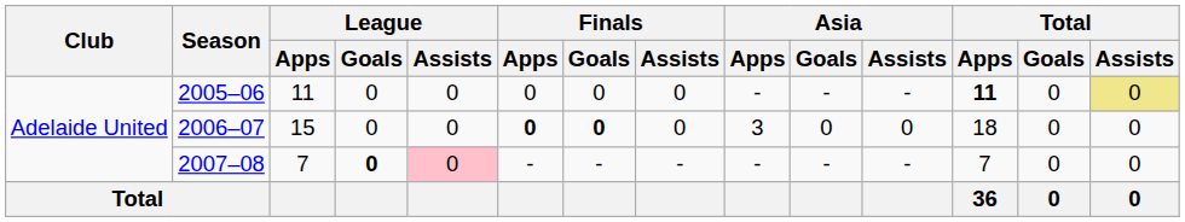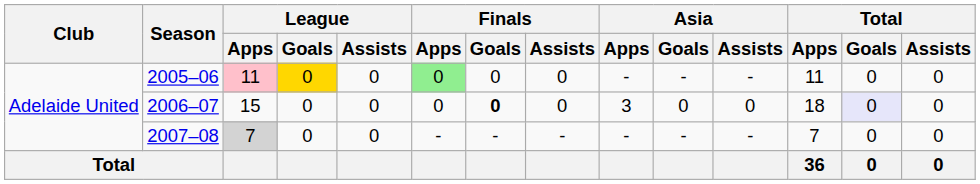2005–06 | League / Apps: no background -> pink background
2005–06 | League / Goals: no background -> gold background
2005–06 | Finals / Apps: no background -> lightgreen background
2005–06 | Total / Apps: bold -> normal
2005–06 | Total / Assists: khaki background -> no background
2006–07 | Finals / Apps: bold -> normal
2006–07 | Total / Goals: no background -> lavender background
2007–08 | League / Apps: no background -> lightgrey background
2007–08 | League / Goals: bold -> normal
2007–08 | League / Assists: pink background -> no background
